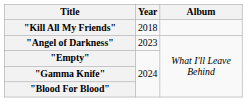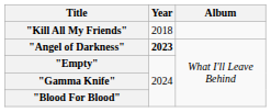"Angel of Darkness" | Year: normal -> bold
